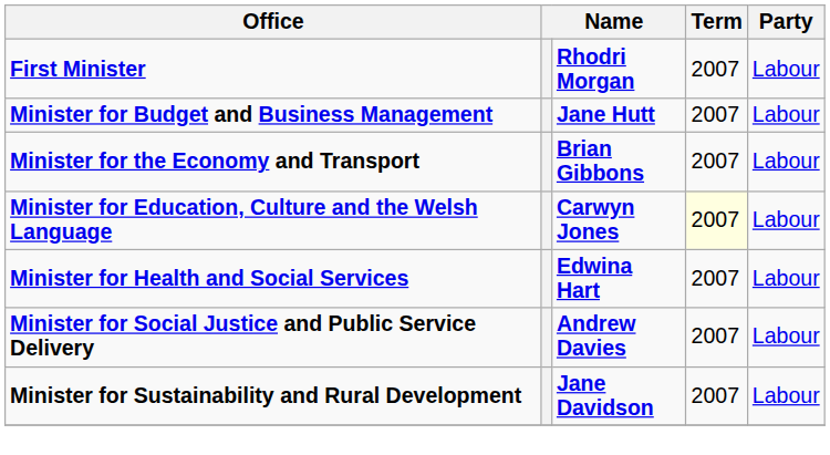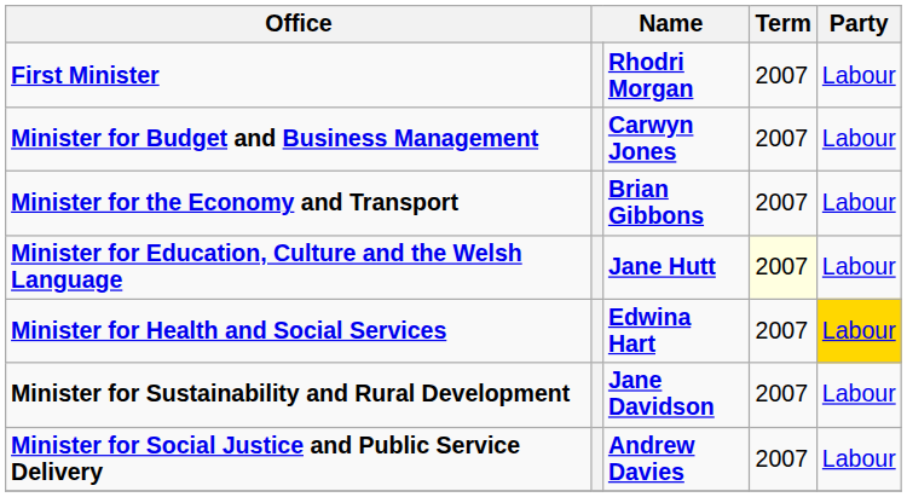Minister for Budget and Business Management | column 3: Jane Hutt -> Carwyn Jones
Minister for Education, Culture and the Welsh Language | column 3: Carwyn Jones -> Jane Hutt
Minister for Health and Social Services | Party: no background -> gold background
rows swapped: Minister for Social Justice and Public Service Delivery <-> Minister for Sustainability and Rural Development
